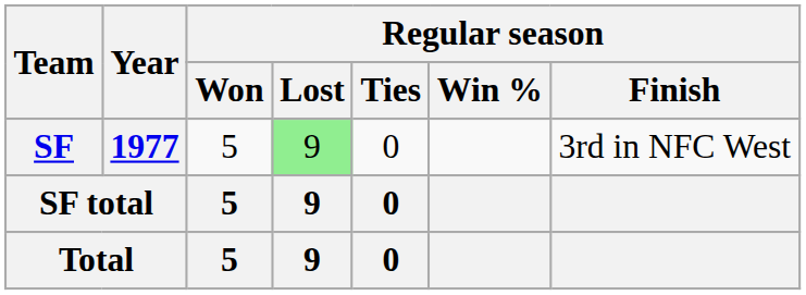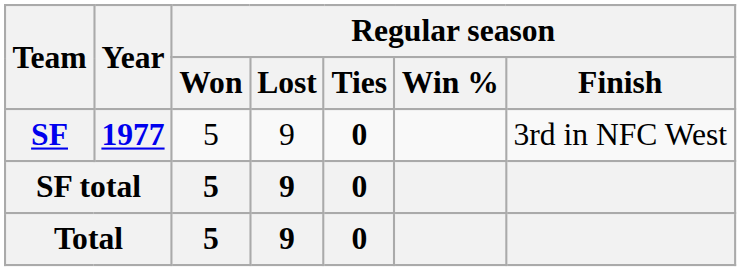SF | Regular season / Lost: lightgreen background -> no background
SF | Regular season / Ties: normal -> bold
